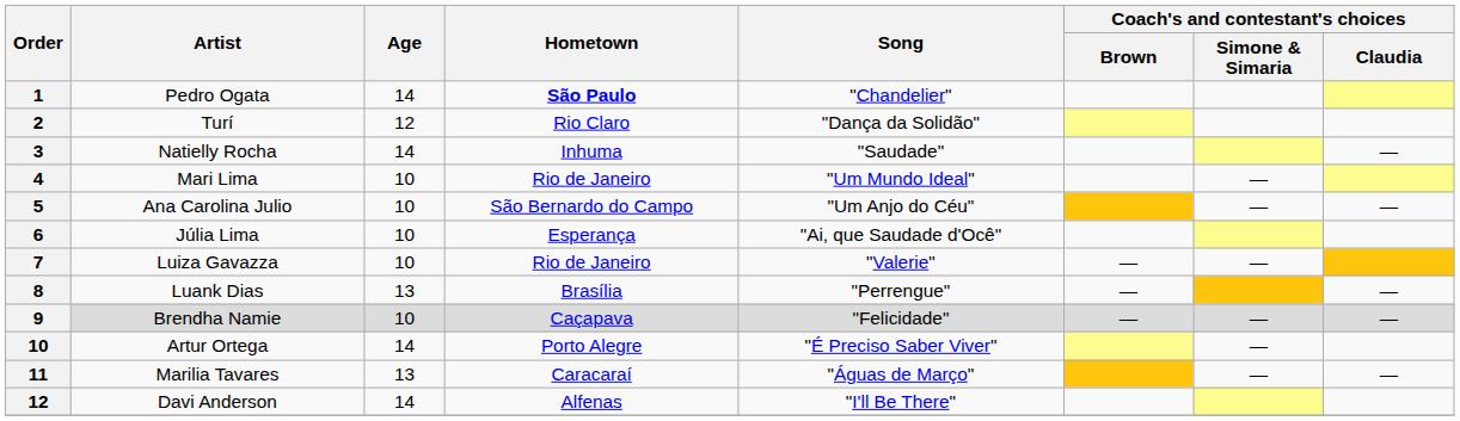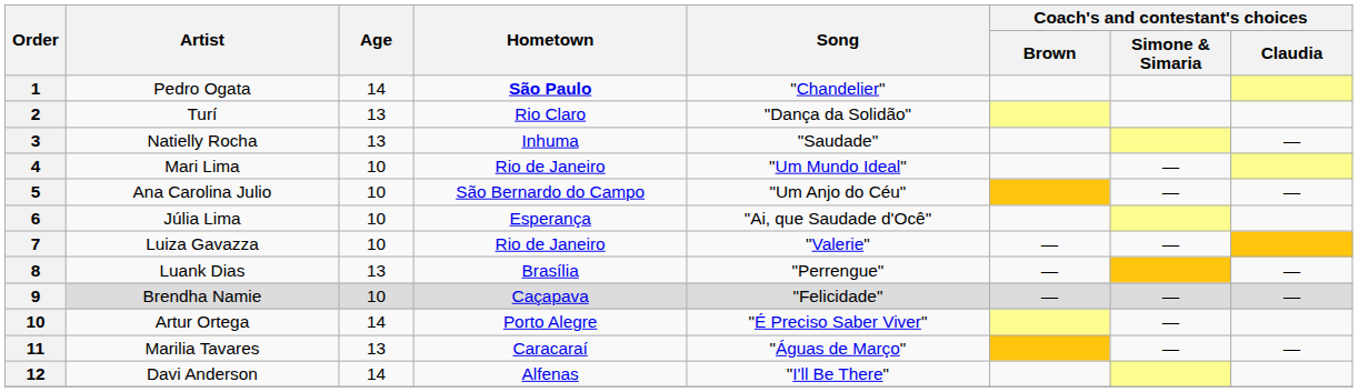Turí | Age: 12 -> 13
Natielly Rocha | Age: 14 -> 13
